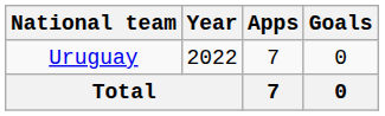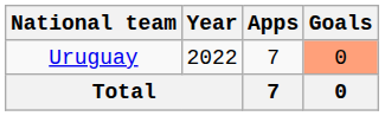Uruguay | Goals: no background -> lightsalmon background
